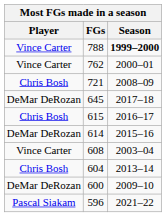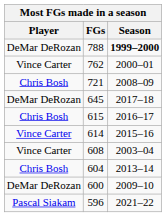788 | Player: Vince Carter -> DeMar DeRozan
614 | Player: DeMar DeRozan -> Vince Carter
